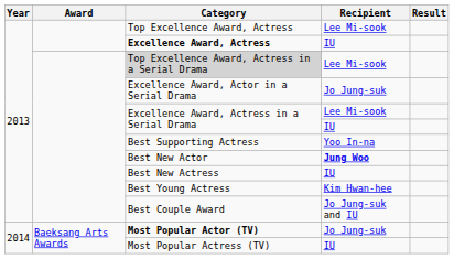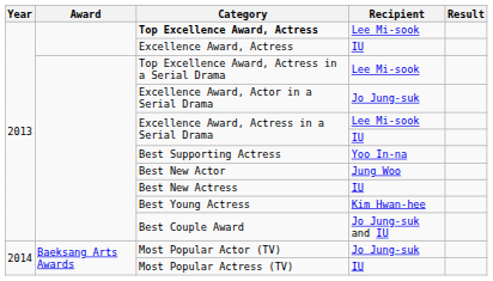Top Excellence Award, Actress | Category: normal -> bold
Excellence Award, Actress | Category: bold -> normal
Top Excellence Award, Actress in a Serial Drama | Category: lightgrey background -> no background
Best New Actor | Recipient: bold -> normal
Most Popular Actor (TV) | Category: bold -> normal
